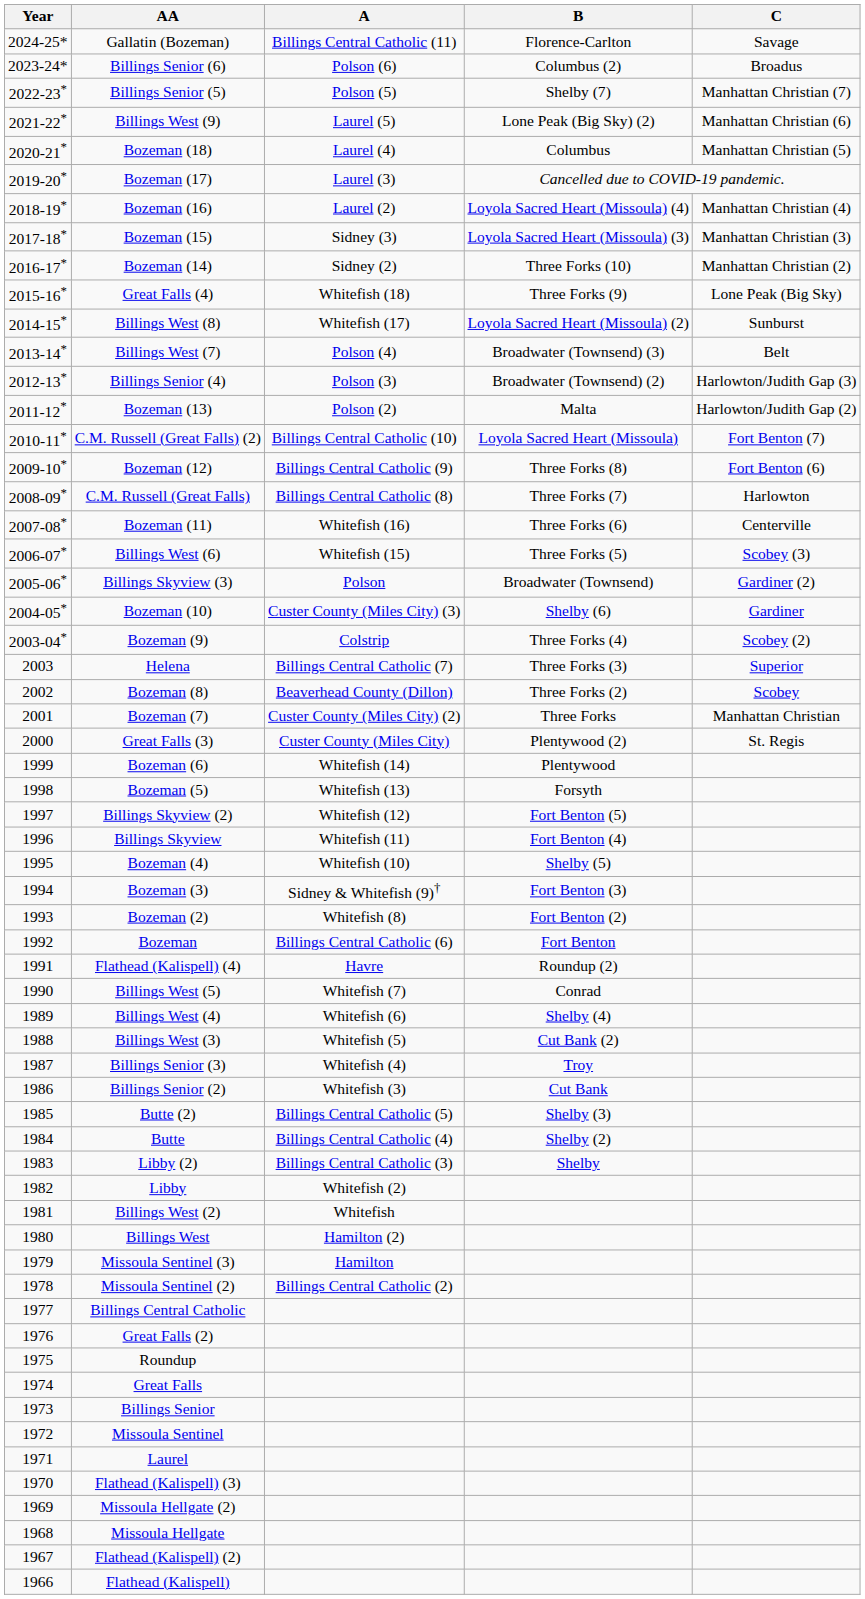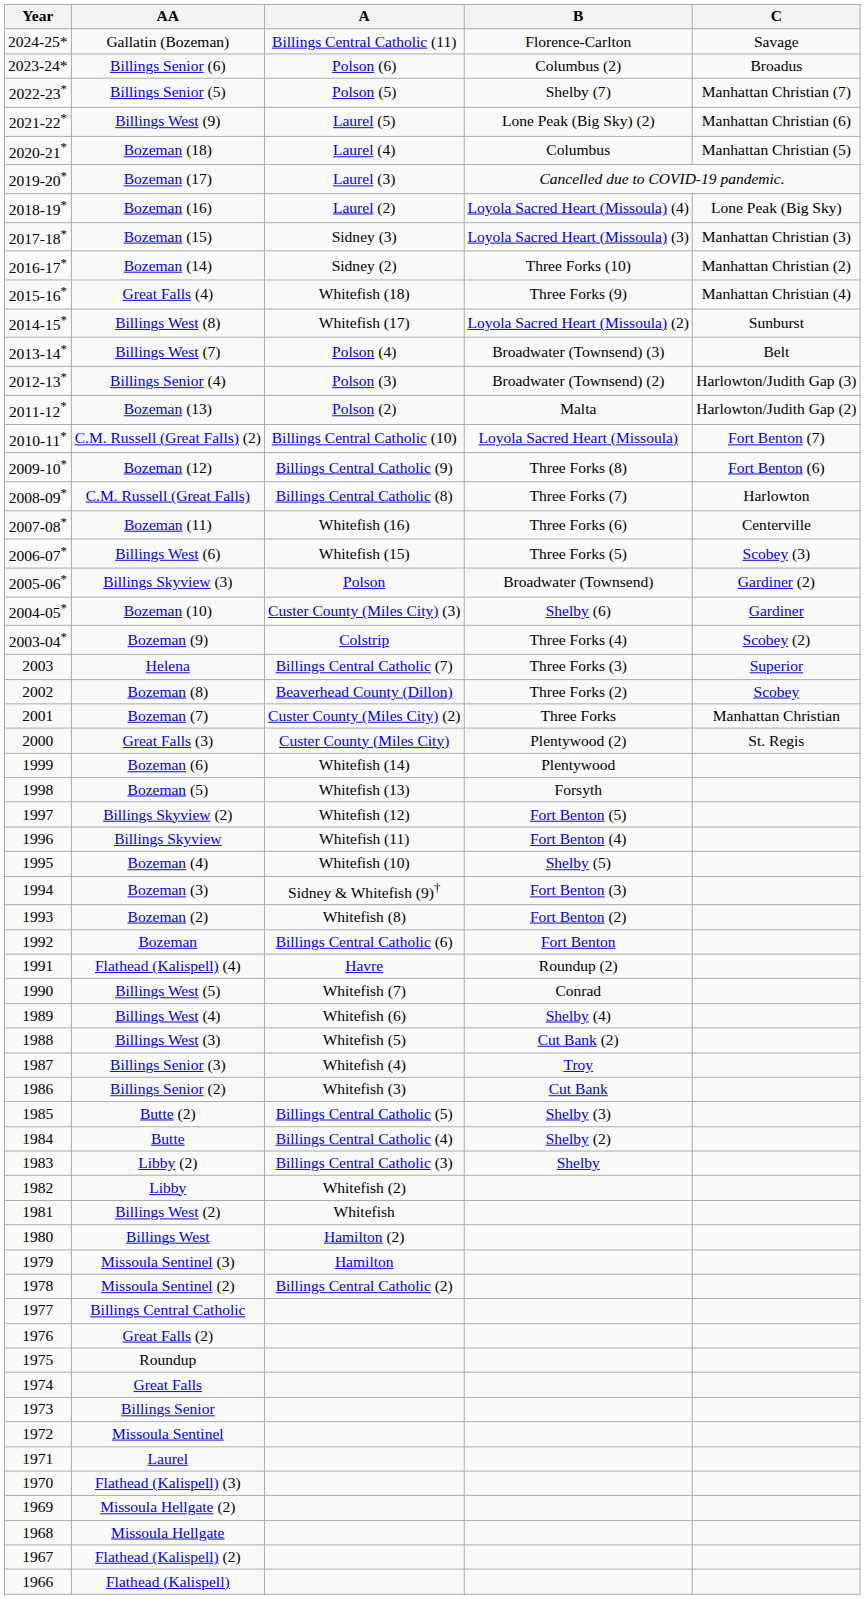Bozeman (16) | C: Manhattan Christian (4) -> Lone Peak (Big Sky)
Great Falls (4) | C: Lone Peak (Big Sky) -> Manhattan Christian (4)
